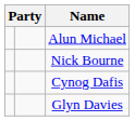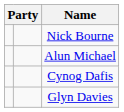rows swapped: Nick Bourne <-> Alun Michael
